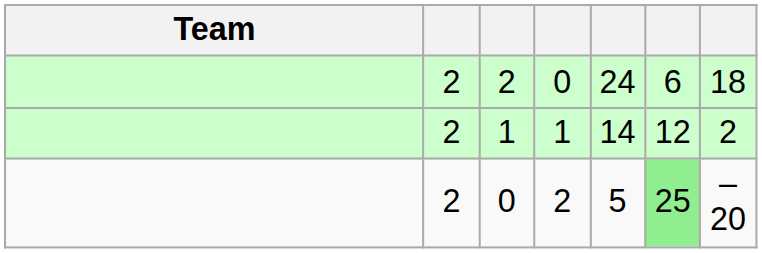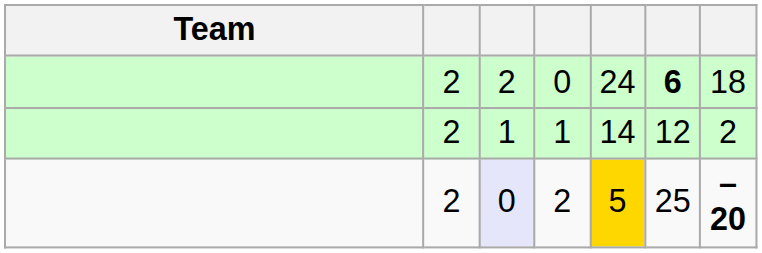row 2 | column 6: normal -> bold
row 4 | column 3: no background -> lavender background
row 4 | column 5: no background -> gold background
row 4 | column 6: lightgreen background -> no background
row 4 | column 7: normal -> bold
